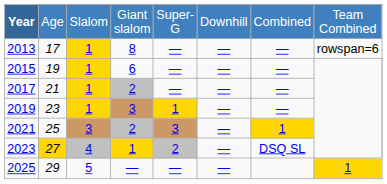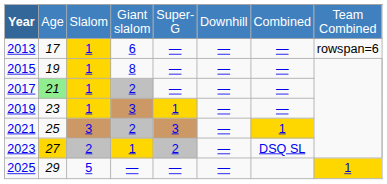2013 | column 4: 8 -> 6
2015 | column 4: 6 -> 8
2017 | column 2: no background -> lightgreen background
2023 | column 3: 4 -> 2
